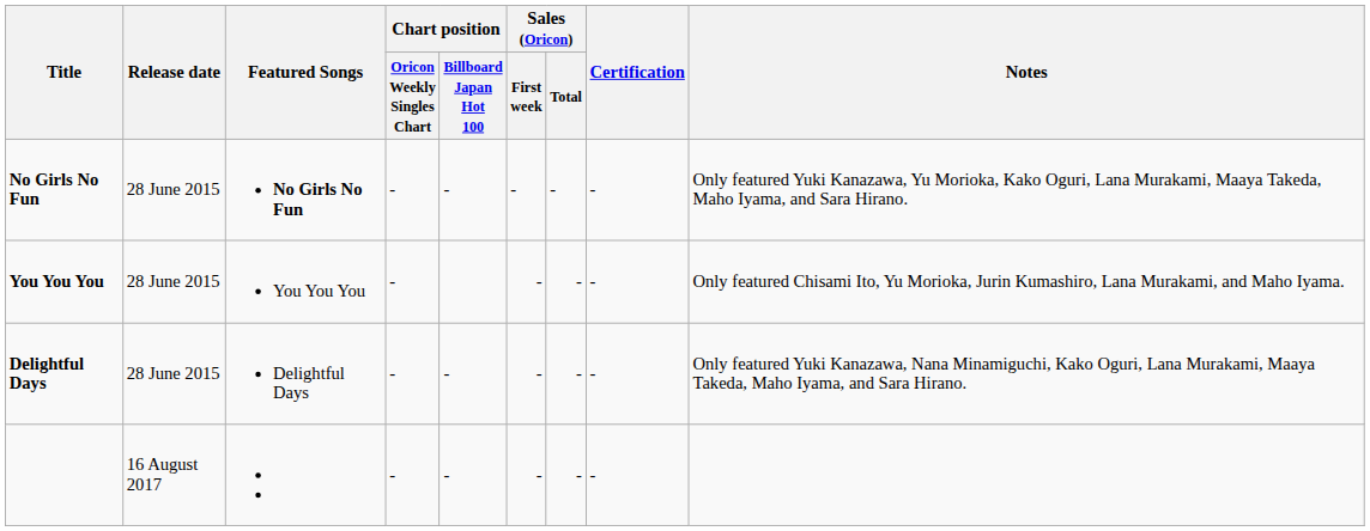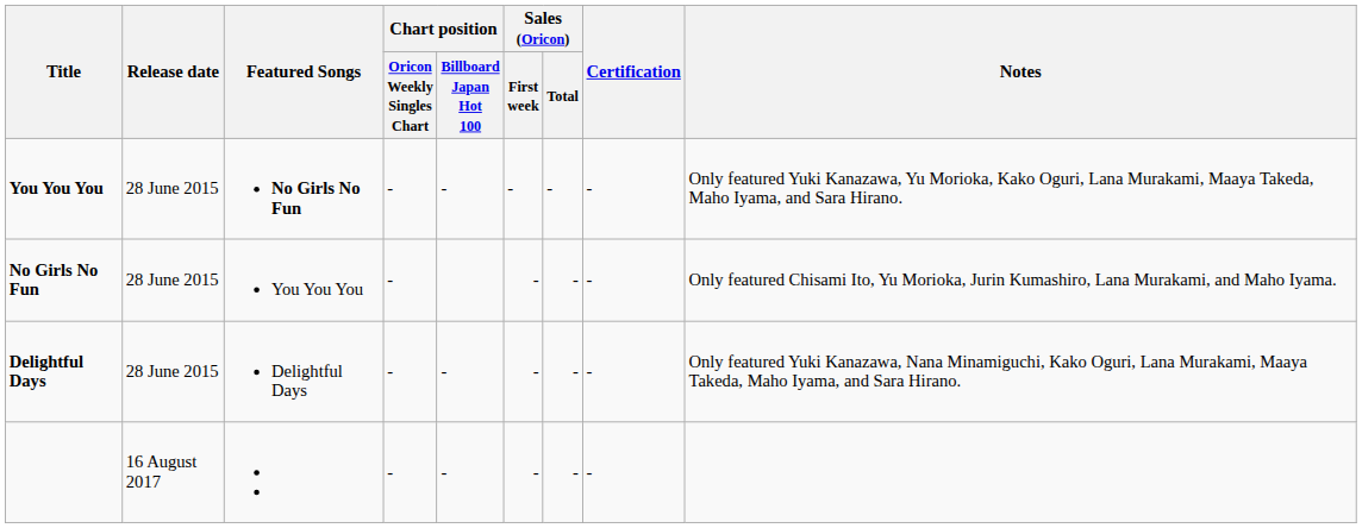row 3 | Title: No Girls No Fun -> You You You
row 4 | Title: You You You -> No Girls No Fun
